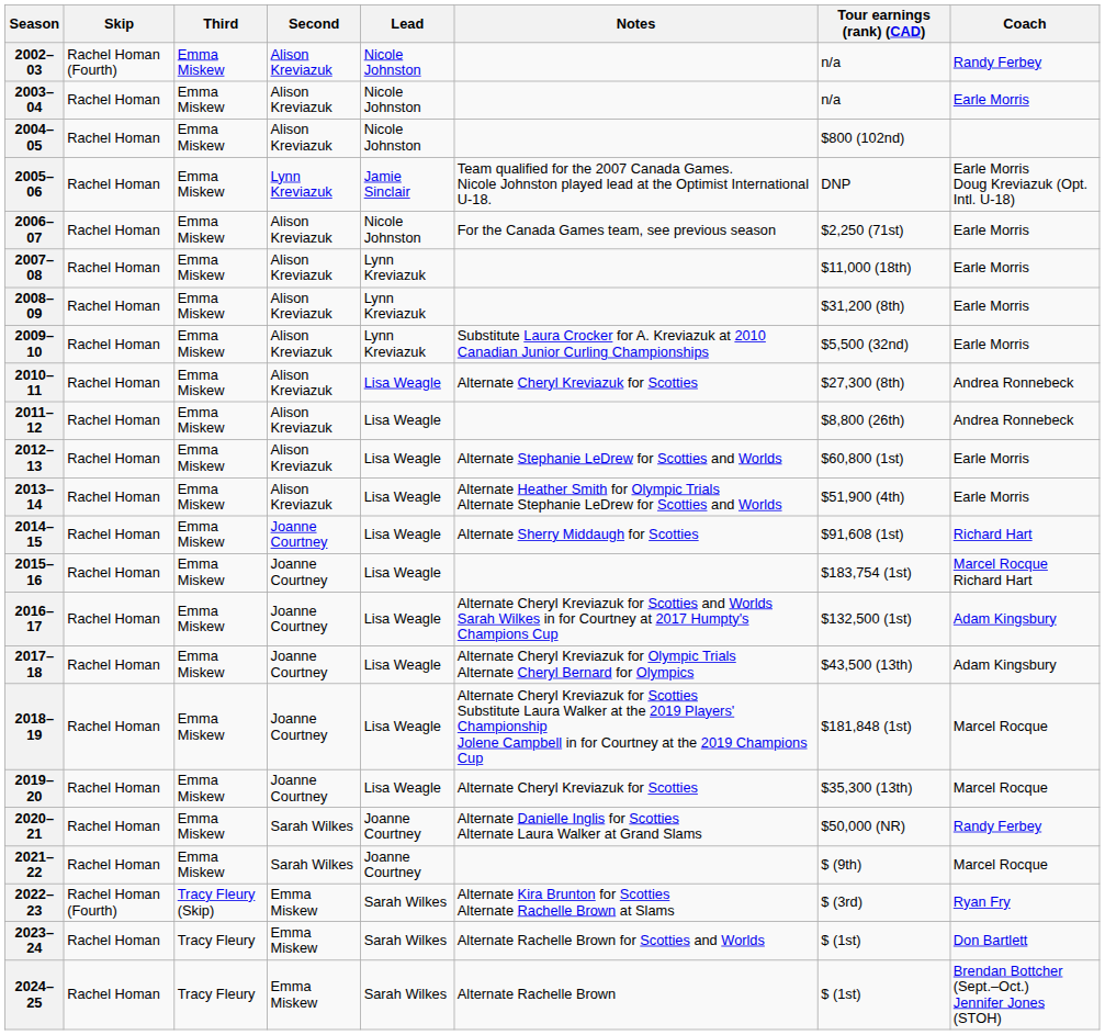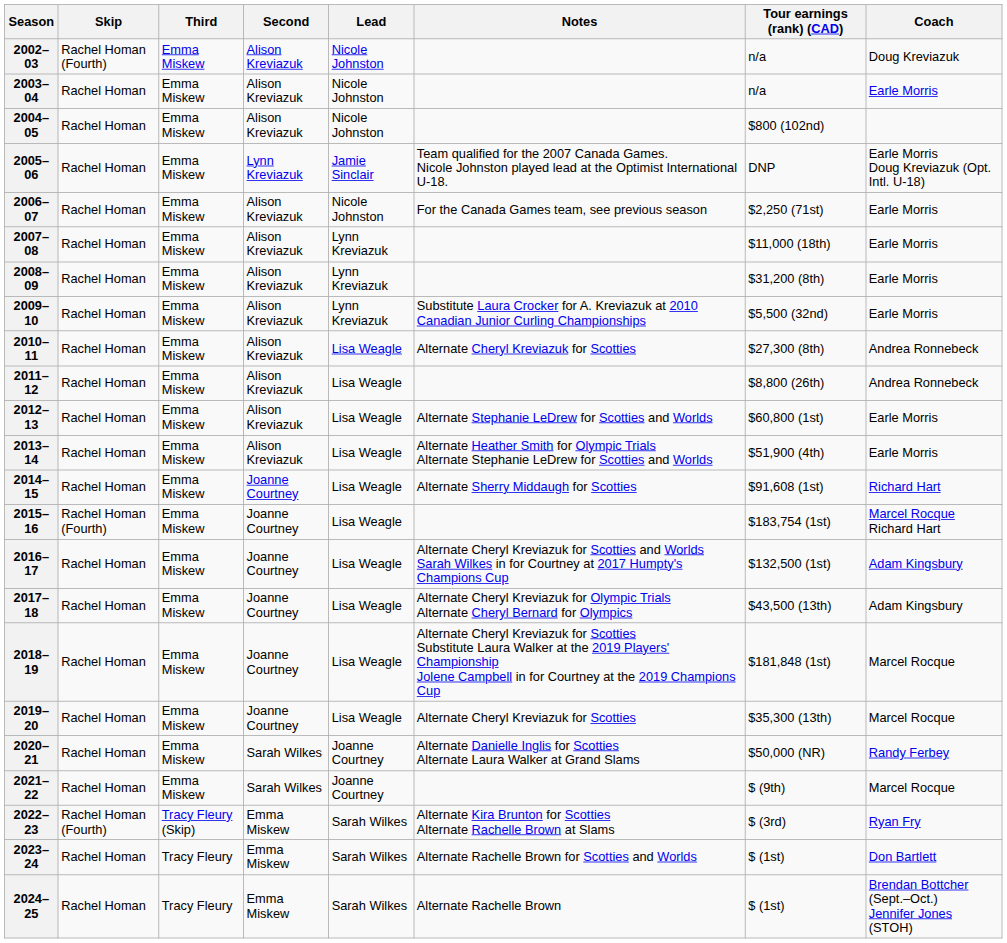2002–03 | Coach: Randy Ferbey -> Doug Kreviazuk
2015–16 | Skip: Rachel Homan -> Rachel Homan (Fourth)
